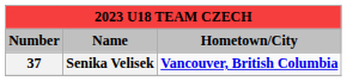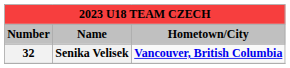Senika Velisek | Number: 37 -> 32
